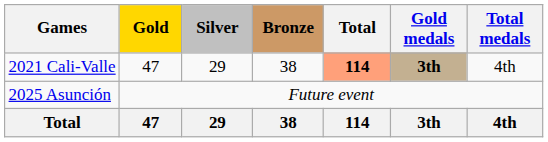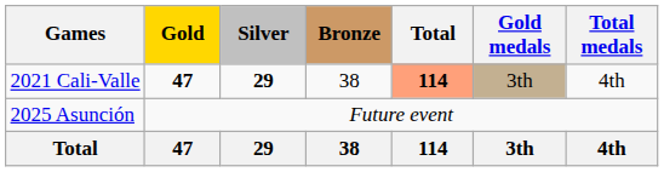2021 Cali-Valle | Gold: normal -> bold
2021 Cali-Valle | Silver: normal -> bold
2021 Cali-Valle | Gold medals: bold -> normal
